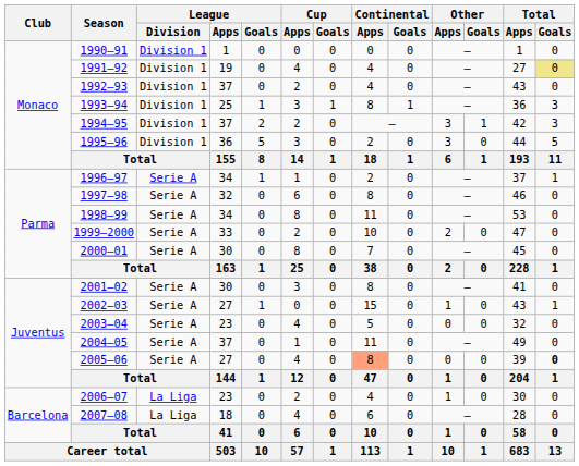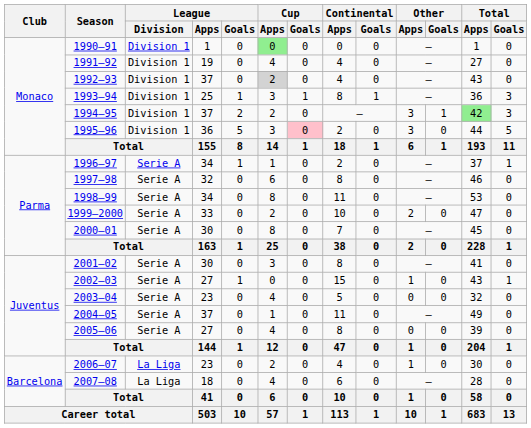1990–91 | Cup / Apps: no background -> lightgreen background
1991–92 | Total / Goals: khaki background -> no background
1992–93 | Cup / Apps: no background -> lightgrey background
1994–95 | Total / Apps: no background -> lightgreen background
1995–96 | Cup / Goals: no background -> pink background
2005–06 | Continental / Apps: lightsalmon background -> no background
2005–06 | Total / Goals: bold -> normal
